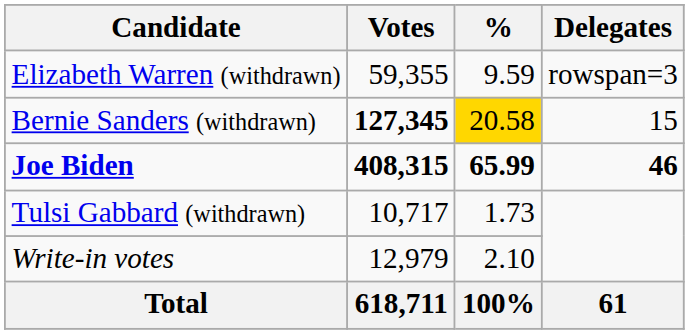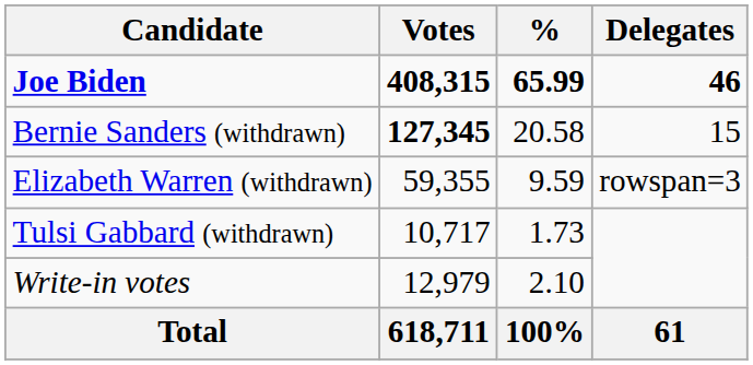rows swapped: Joe Biden <-> Elizabeth Warren (withdrawn)
Bernie Sanders (withdrawn) | %: gold background -> no background
